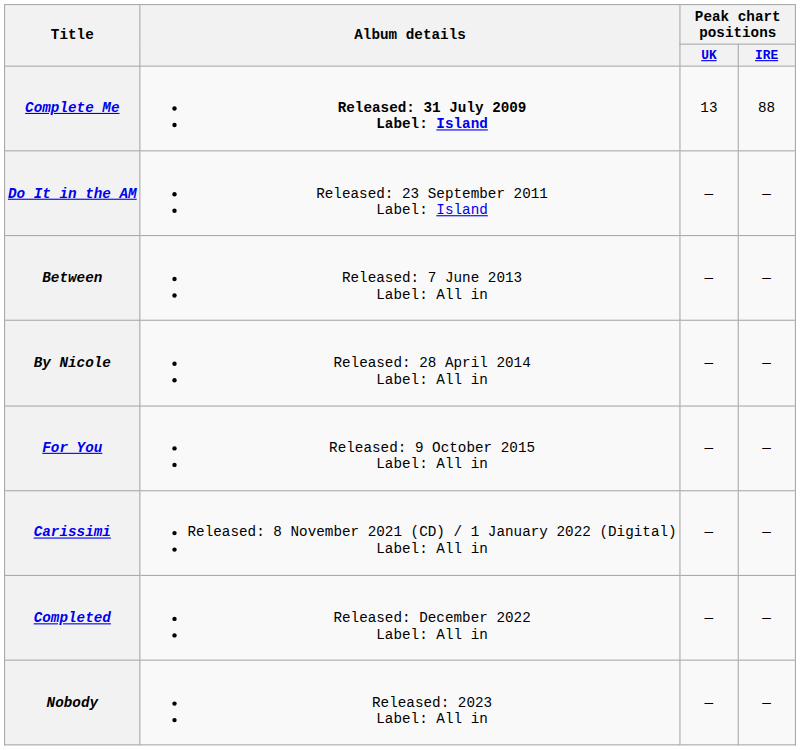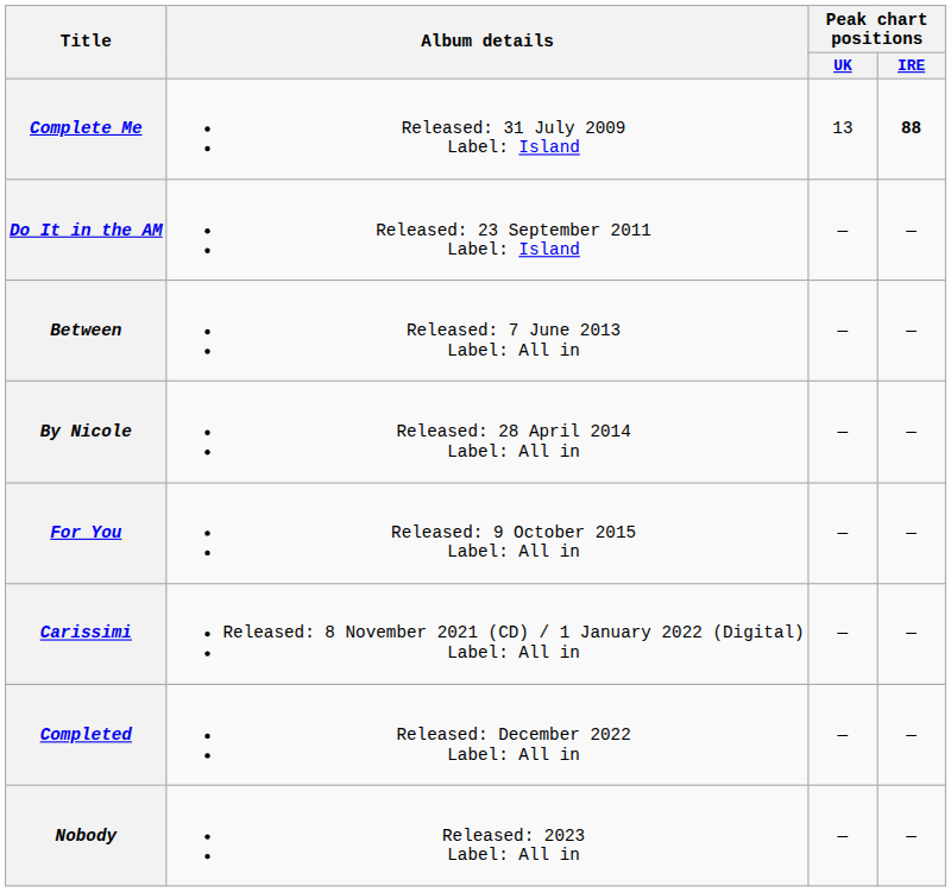Complete Me | Album details: bold -> normal
Complete Me | Peak chart positions / IRE: normal -> bold
